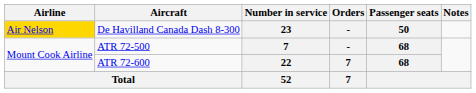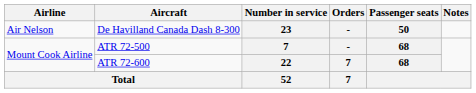De Havilland Canada Dash 8-300 | Airline: gold background -> no background
